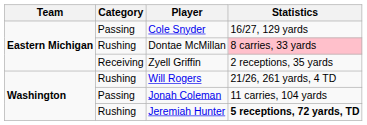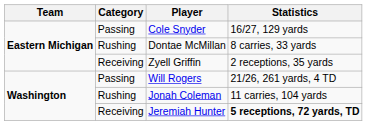Dontae McMillan | Statistics: pink background -> no background
Will Rogers | Category: Rushing -> Passing
Jonah Coleman | Category: Passing -> Rushing
Jeremiah Hunter | Category: Rushing -> Receiving
